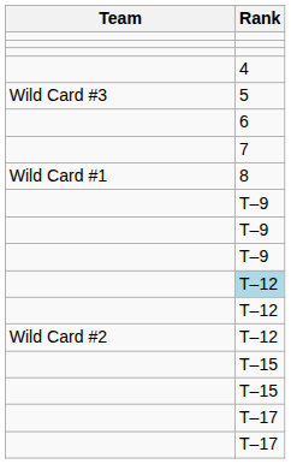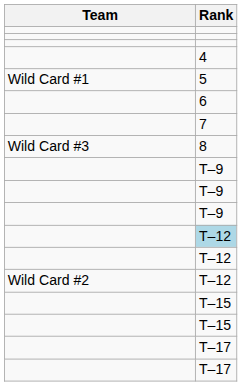row 6 | Team: Wild Card #3 -> Wild Card #1
row 9 | Team: Wild Card #1 -> Wild Card #3
